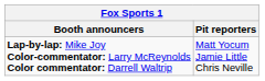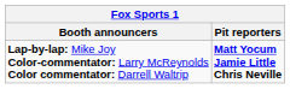row 3 | Pit reporters: normal -> bold
